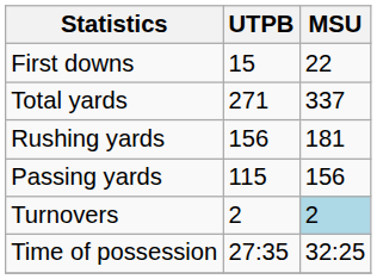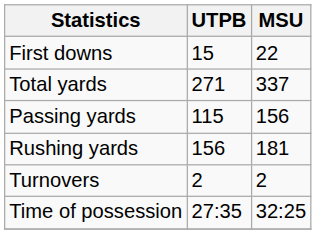rows swapped: Rushing yards <-> Passing yards
Turnovers | MSU: lightblue background -> no background
